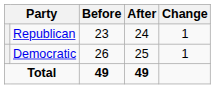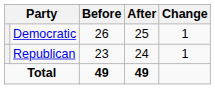rows swapped: Democratic <-> Republican
